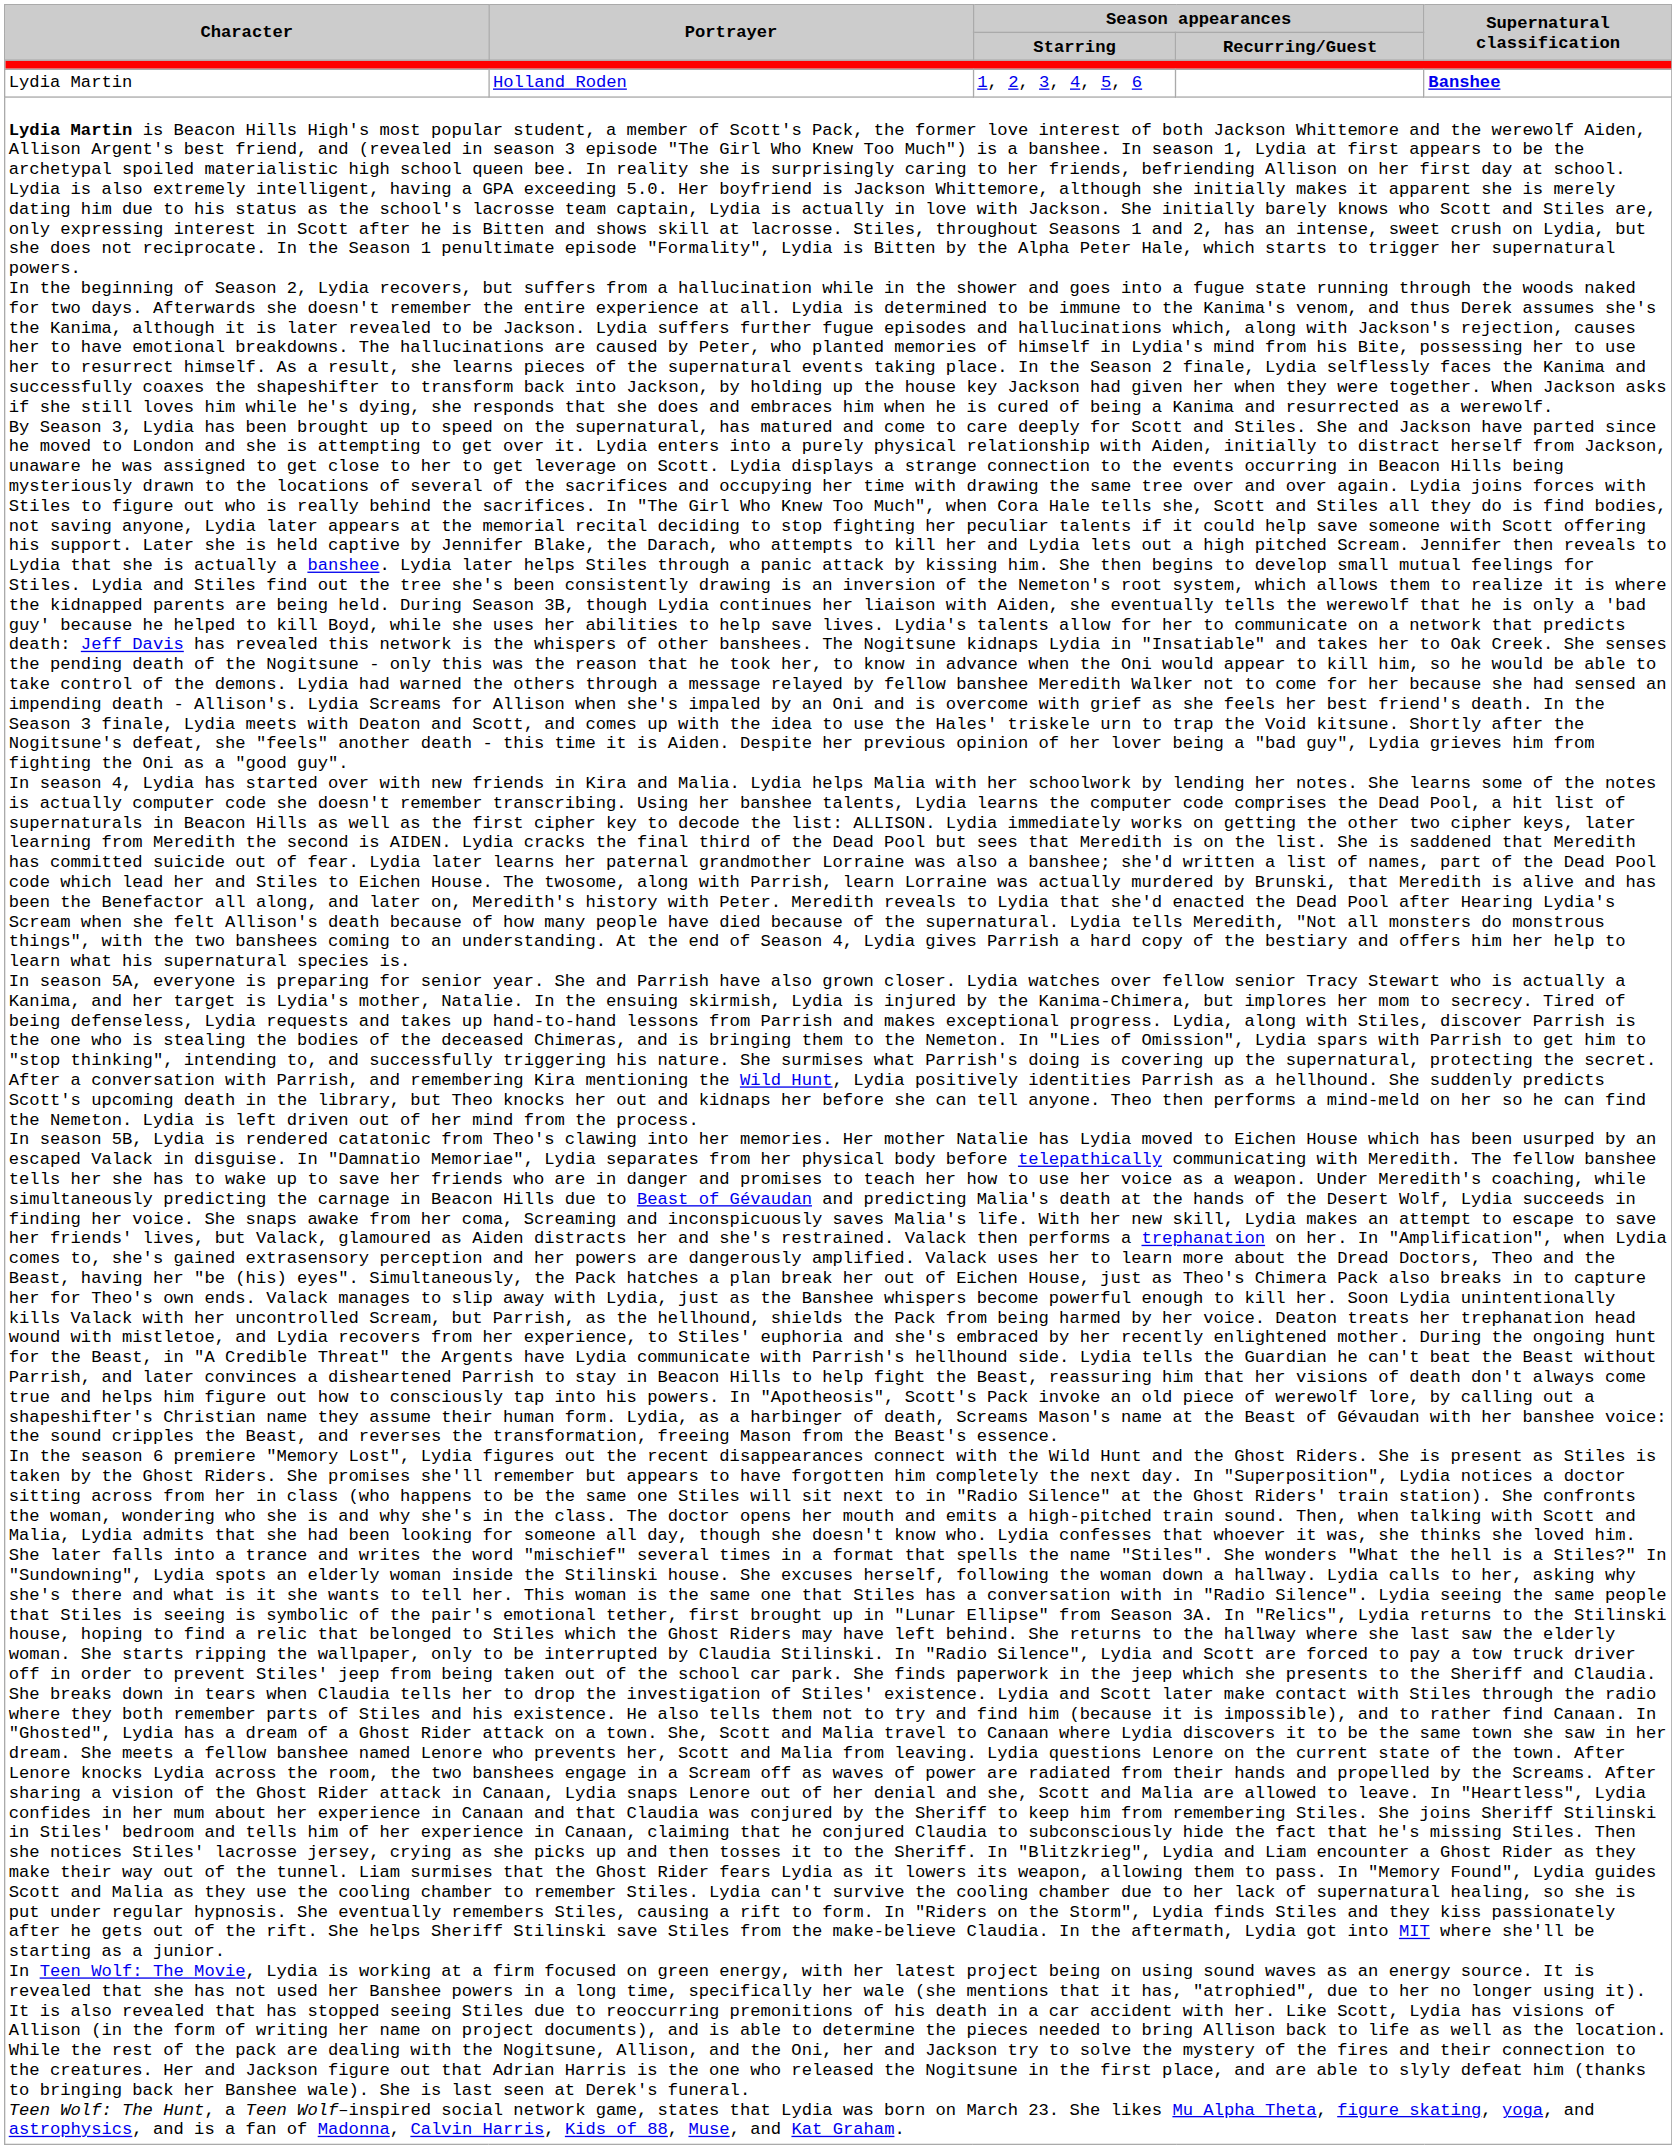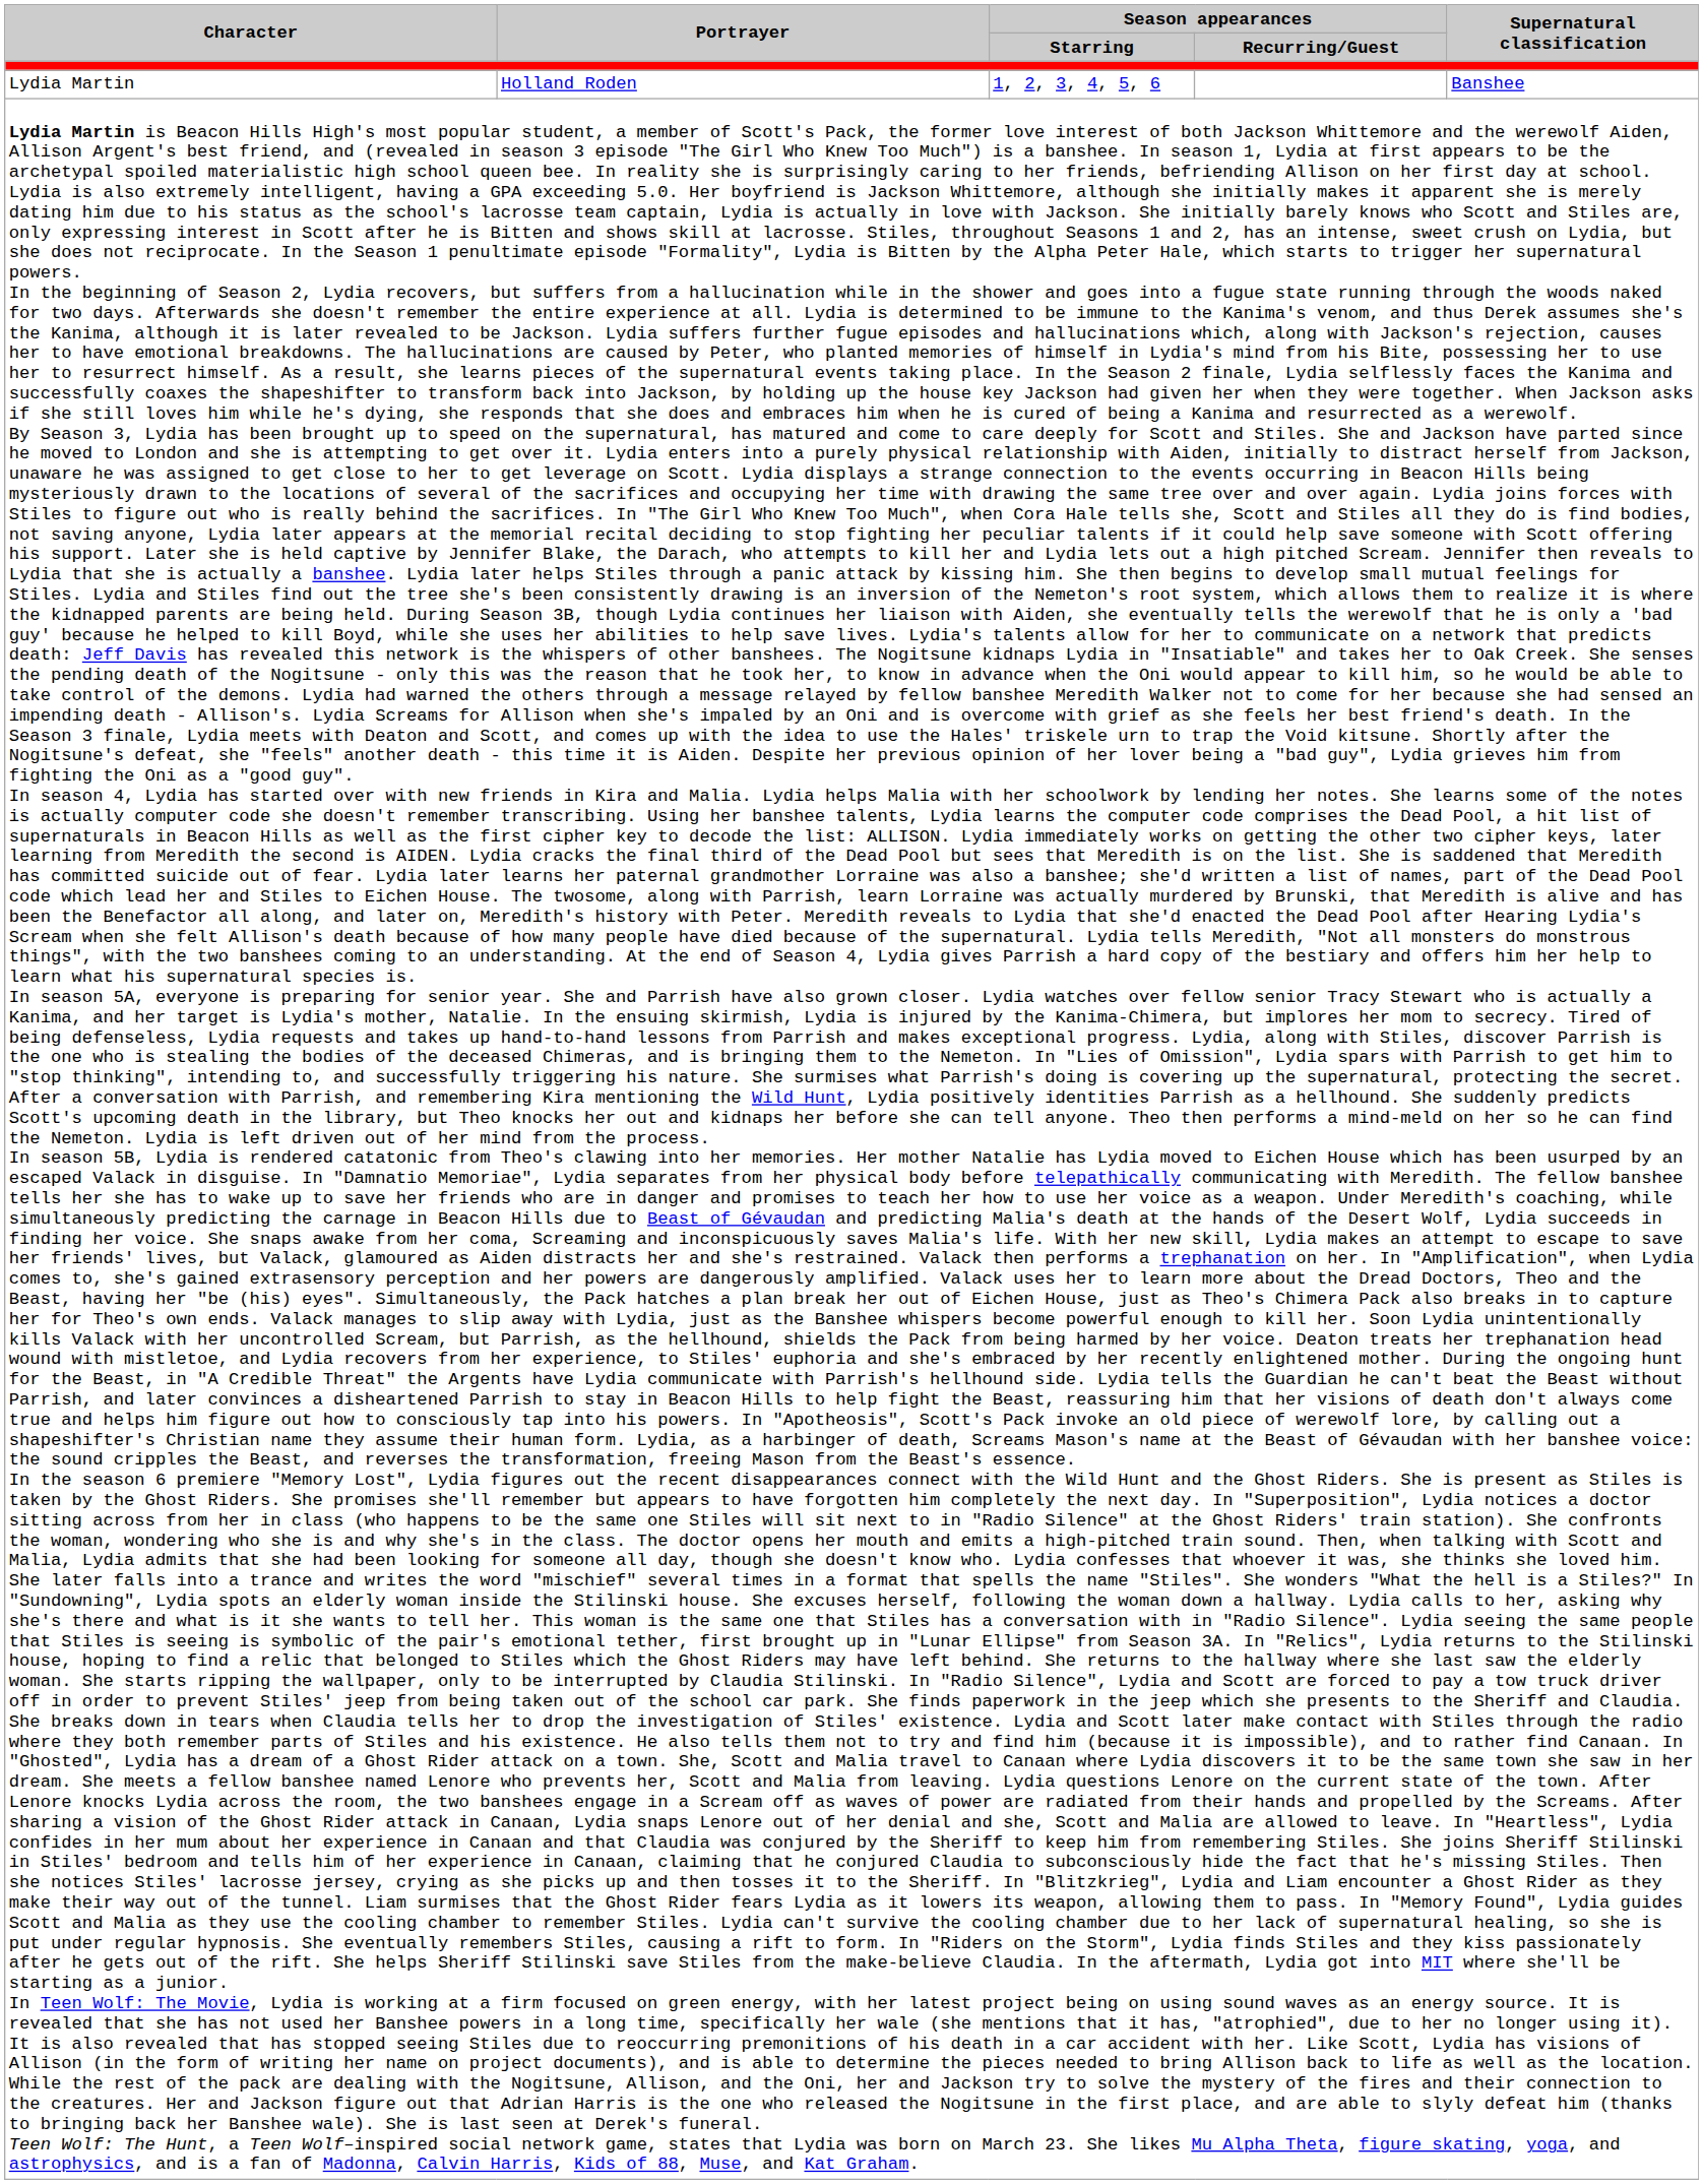Lydia Martin | Supernatural classification: bold -> normal
